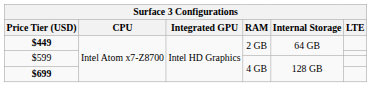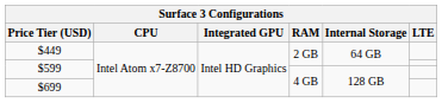$449 | Price Tier (USD): bold -> normal
$699 | Price Tier (USD): bold -> normal
